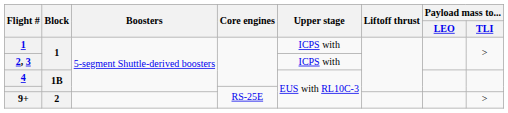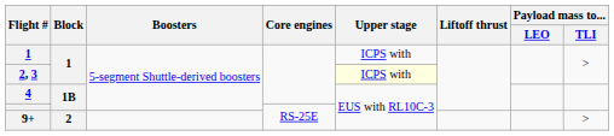2, 3 | Upper stage: no background -> lightyellow background
